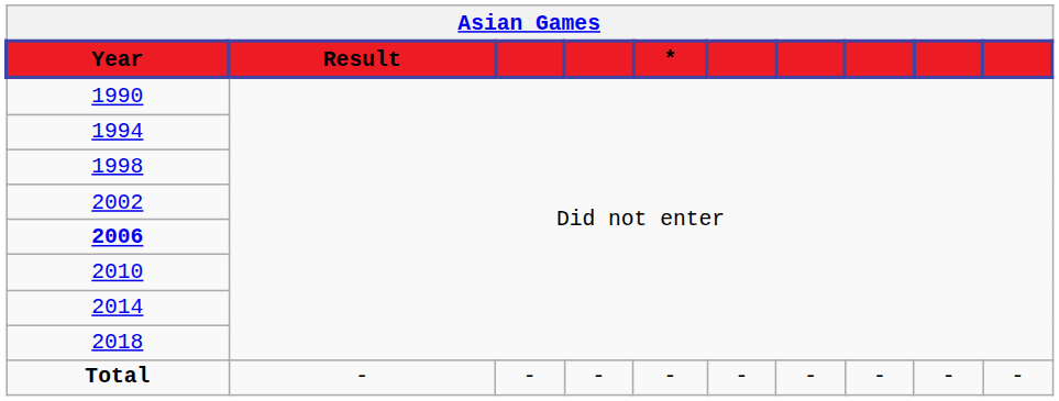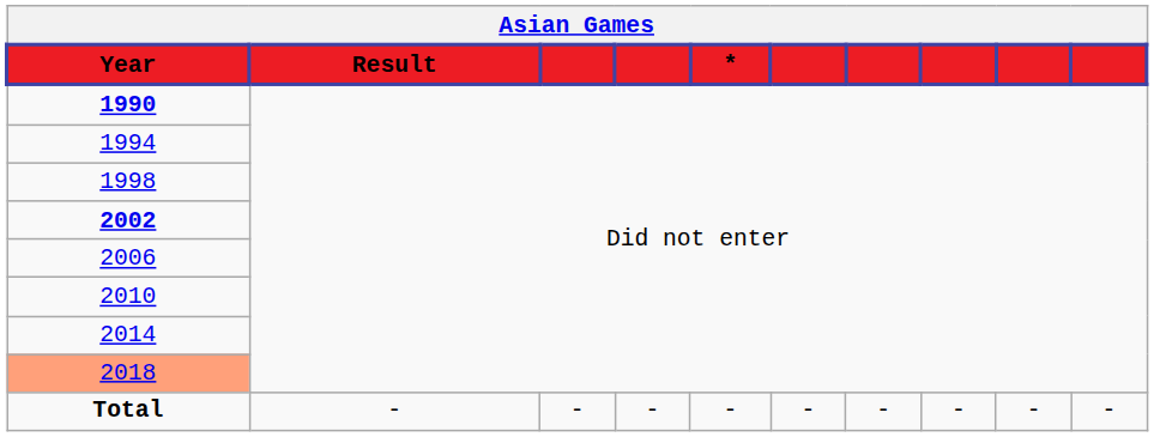1990 | Asian Games / Year: normal -> bold
2002 | Asian Games / Year: normal -> bold
2006 | Asian Games / Year: bold -> normal
2018 | Asian Games / Year: no background -> lightsalmon background
